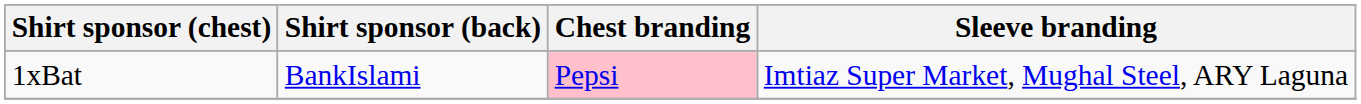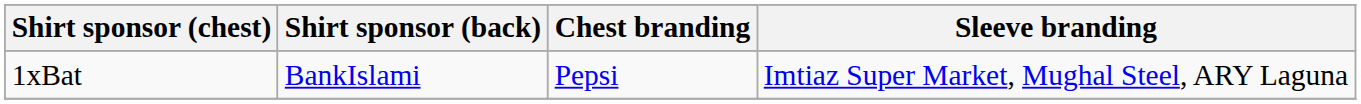1xBat | Chest branding: pink background -> no background
